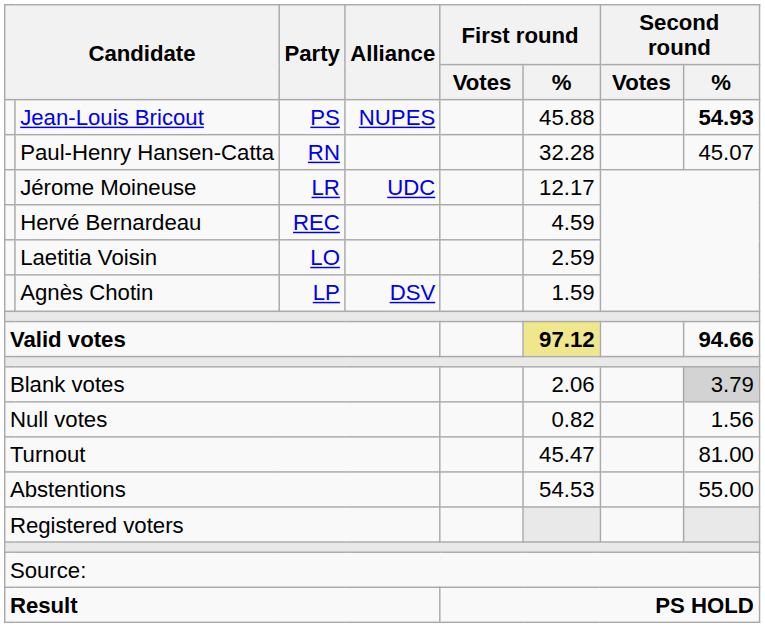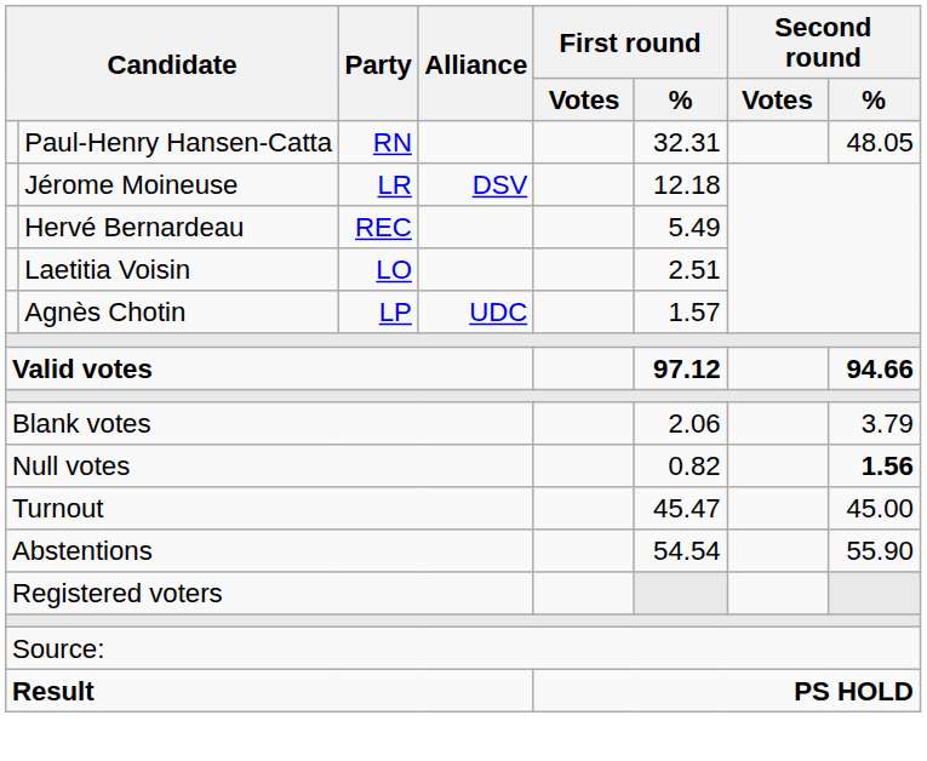- row: Jean-Louis Bricout | PS | NUPES | 45.88 | 54.93
Paul-Henry Hansen-Catta | First round / %: 32.28 -> 32.31
Paul-Henry Hansen-Catta | Second round / %: 45.07 -> 48.05
Jérome Moineuse | Alliance: UDC -> DSV
Jérome Moineuse | First round / %: 12.17 -> 12.18
Hervé Bernardeau | First round / %: 4.59 -> 5.49
Laetitia Voisin | First round / %: 2.59 -> 2.51
Agnès Chotin | Alliance: DSV -> UDC
Agnès Chotin | First round / %: 1.59 -> 1.57
Valid votes | First round / %: khaki background -> no background
Blank votes | Second round / %: lightgrey background -> no background
Null votes | Second round / %: normal -> bold
Turnout | Second round / %: 81.00 -> 45.00
Abstentions | First round / %: 54.53 -> 54.54
Abstentions | Second round / %: 55.00 -> 55.90
